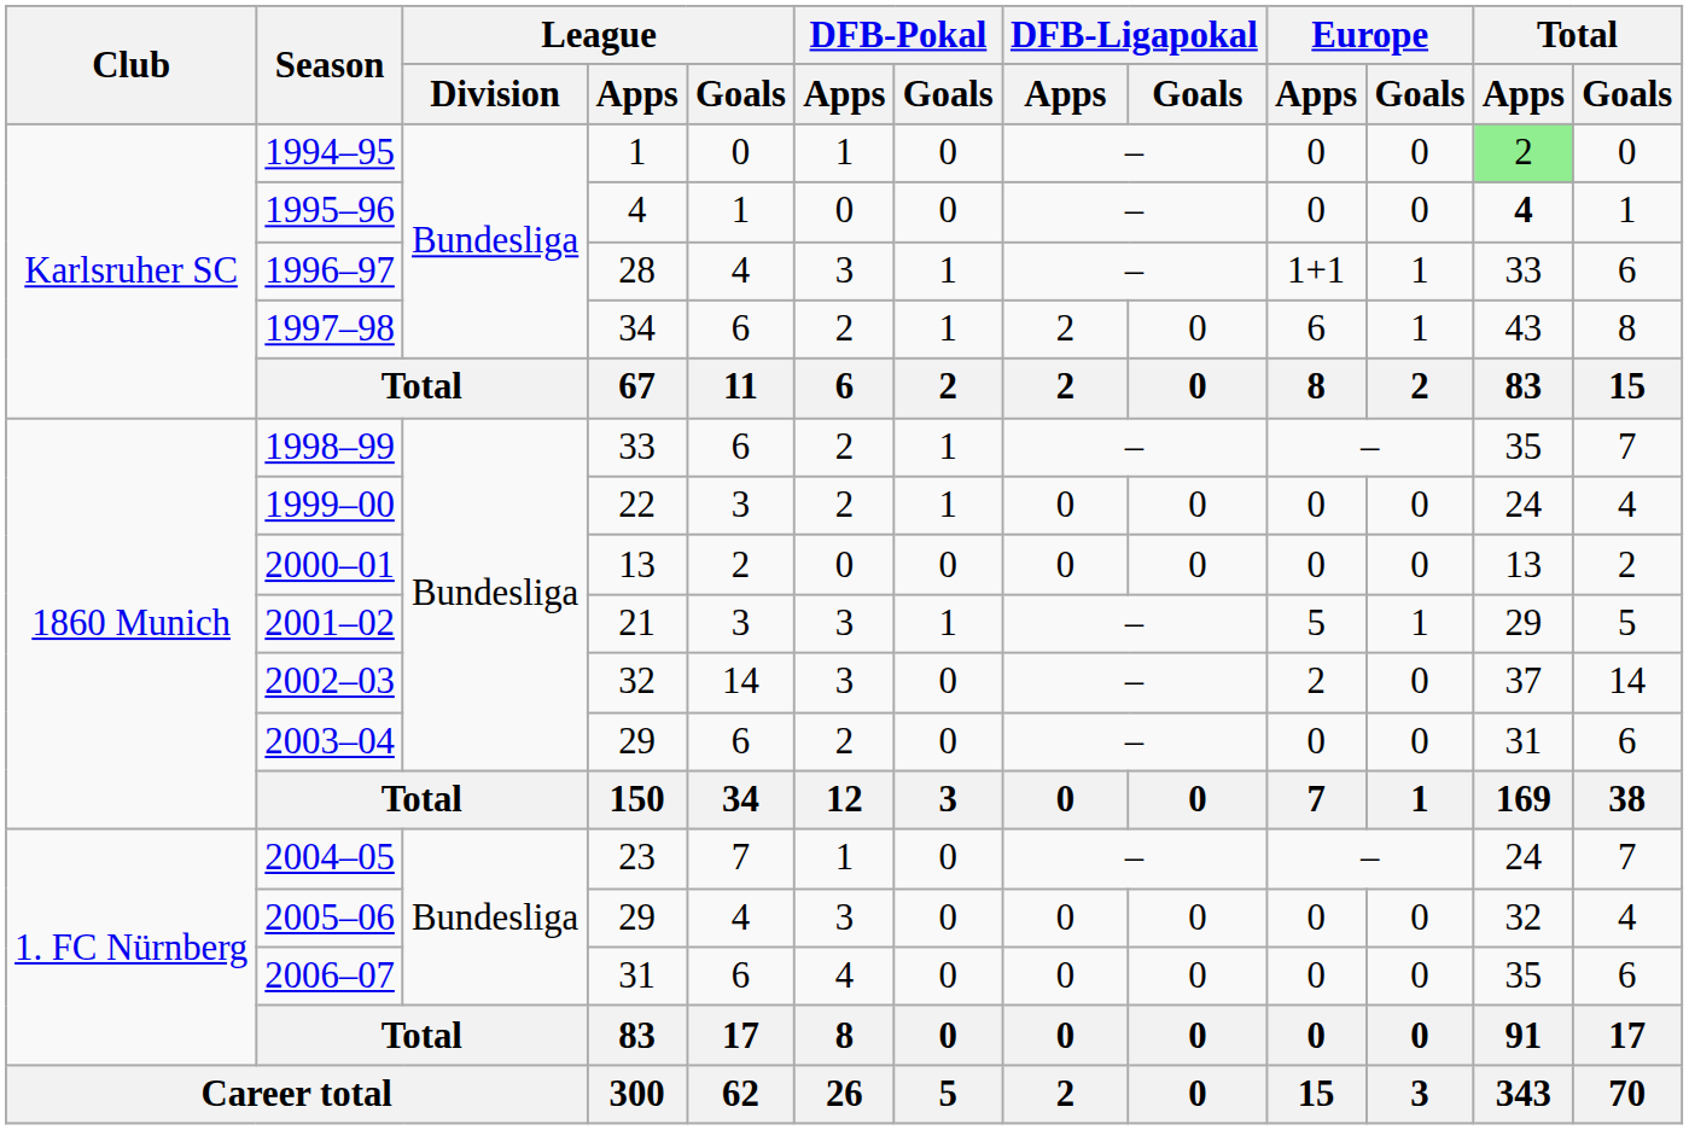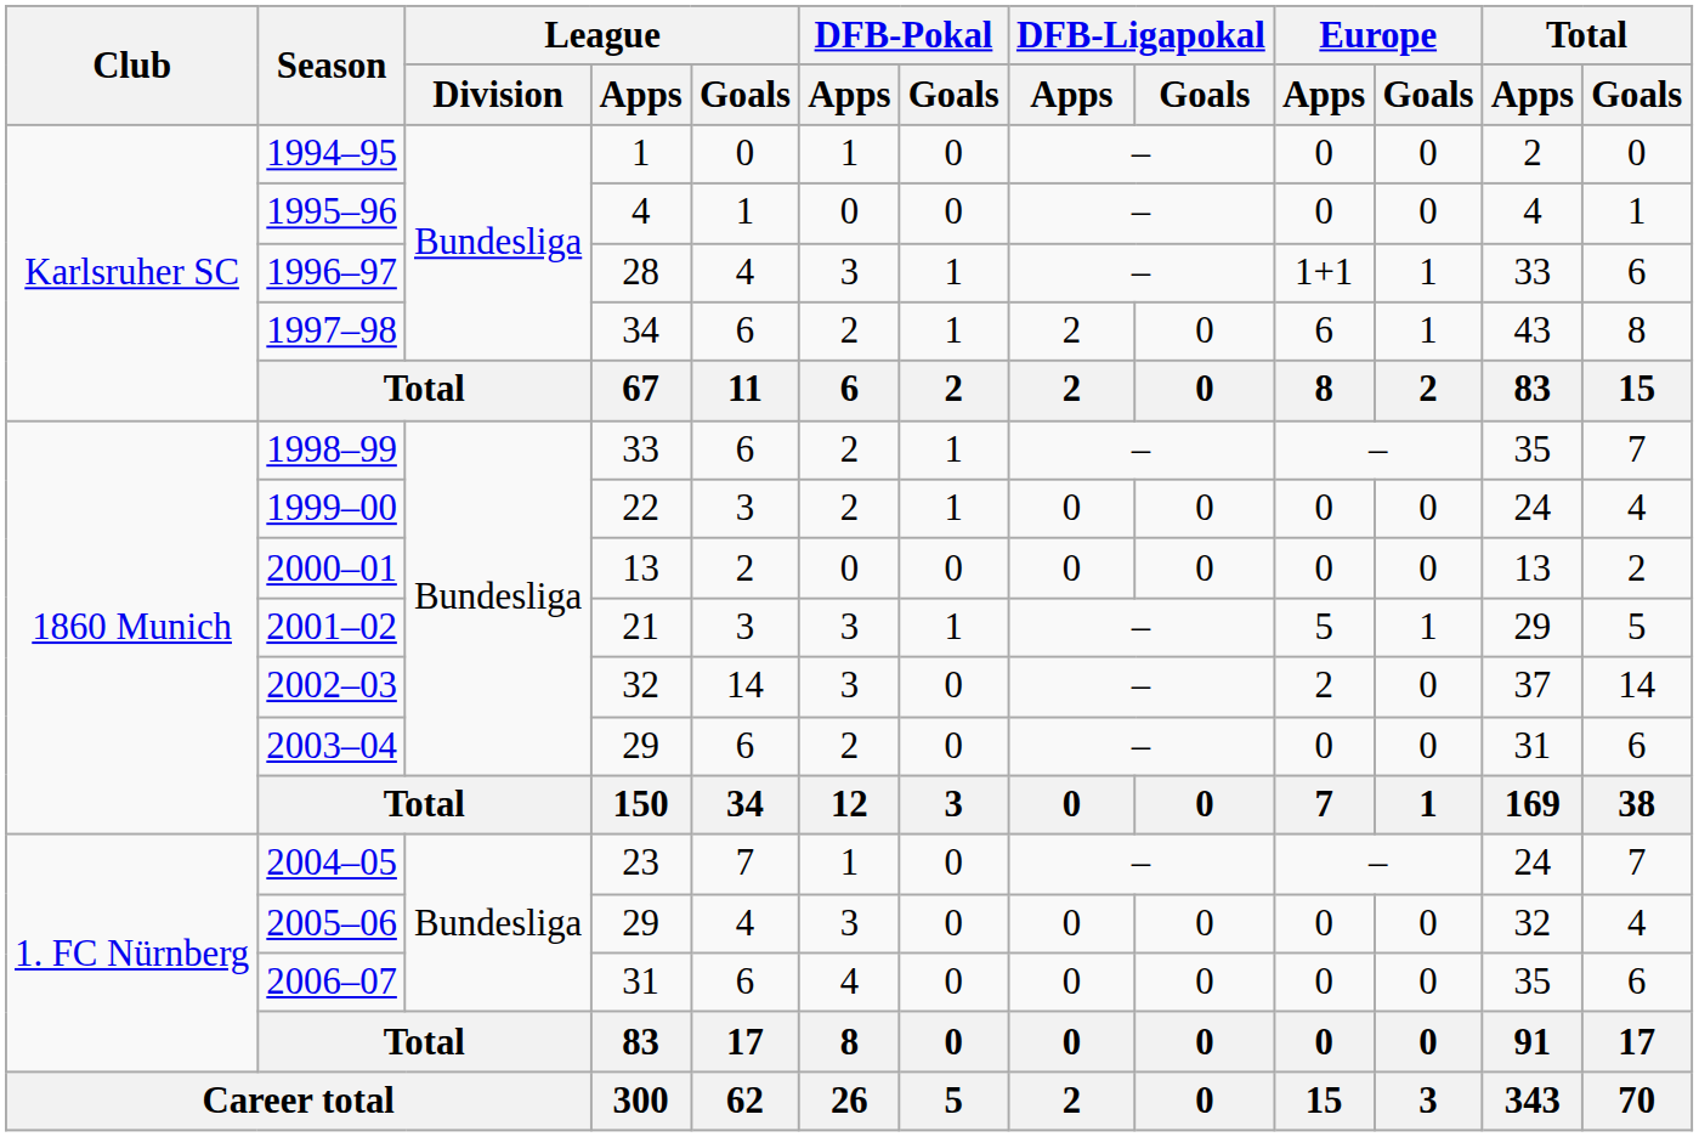1994–95 | Total / Apps: lightgreen background -> no background
1995–96 | Total / Apps: bold -> normal
